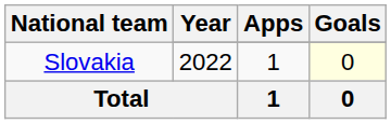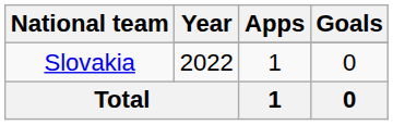2022 | Goals: lightyellow background -> no background
